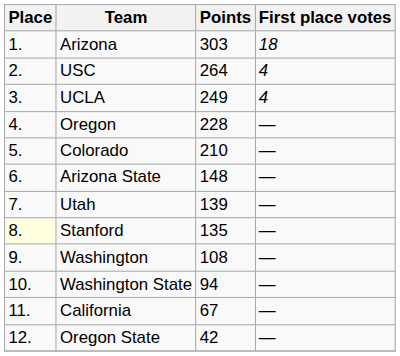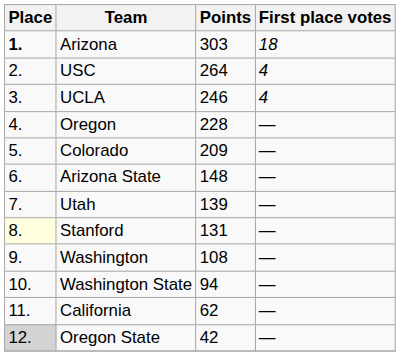Arizona | Place: normal -> bold
UCLA | Points: 249 -> 246
Colorado | Points: 210 -> 209
Stanford | Points: 135 -> 131
California | Points: 67 -> 62
Oregon State | Place: no background -> lightgrey background
